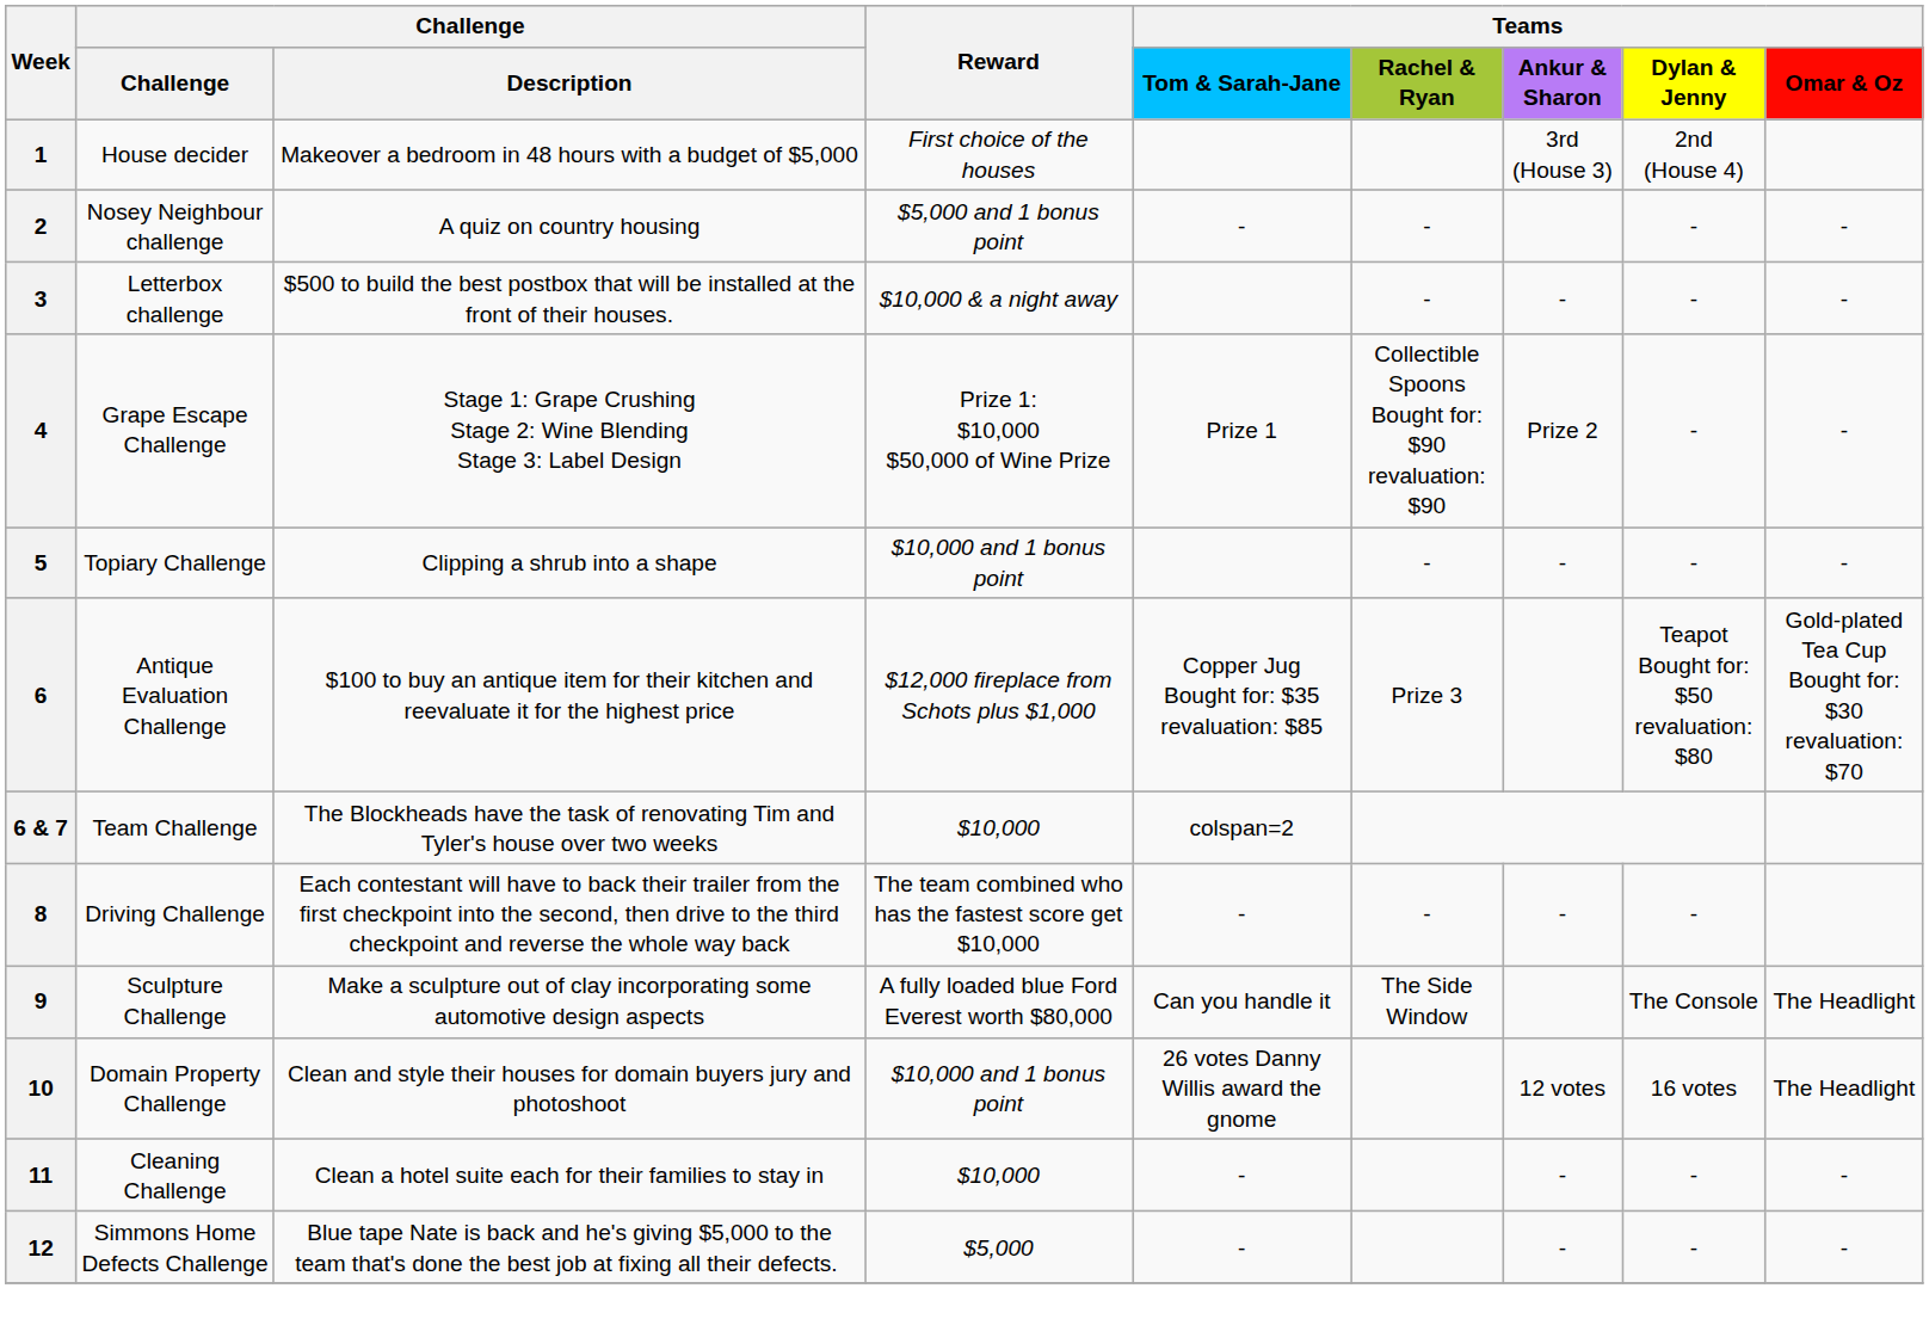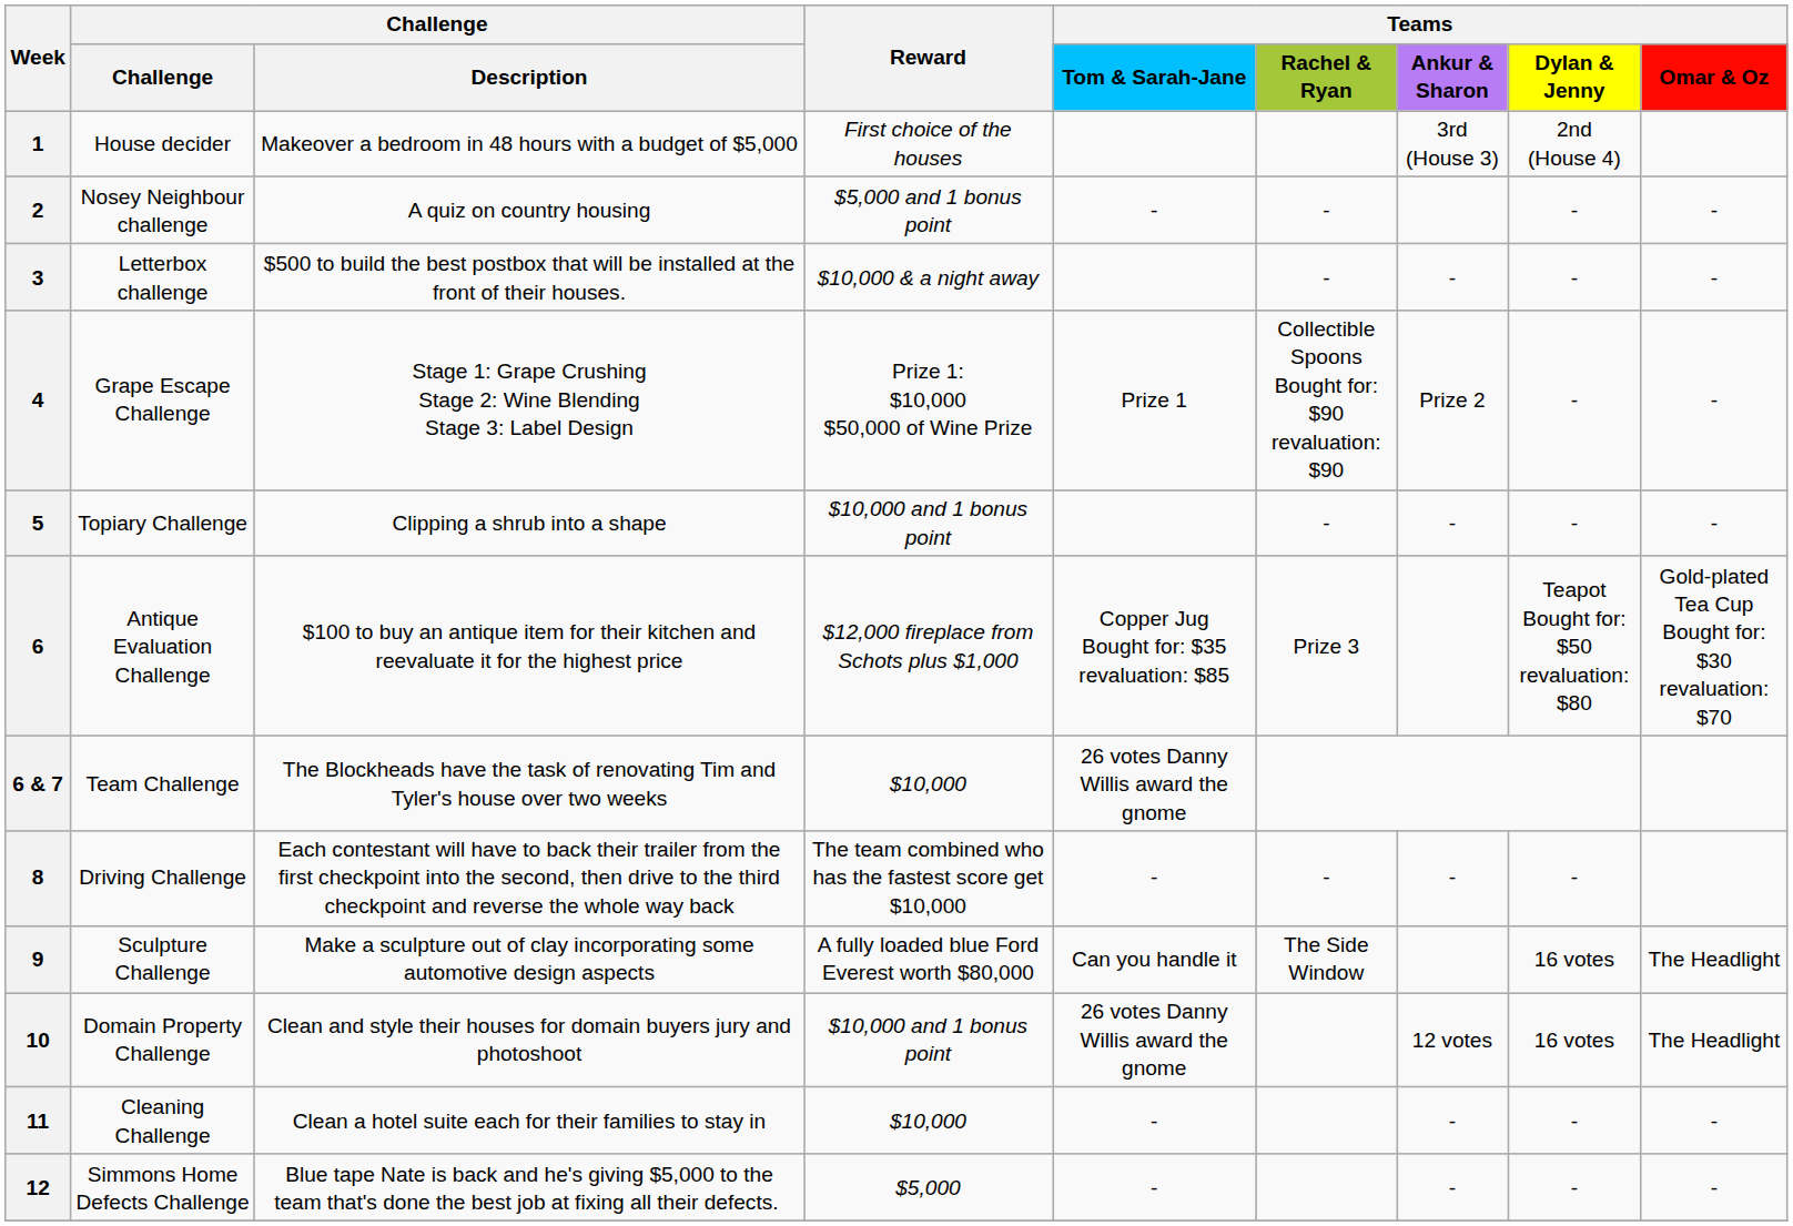6 & 7 | Teams / Tom & Sarah-Jane: colspan=2 -> 26 votes Danny Willis award the gnome
9 | Teams / Dylan & Jenny: The Console -> 16 votes
